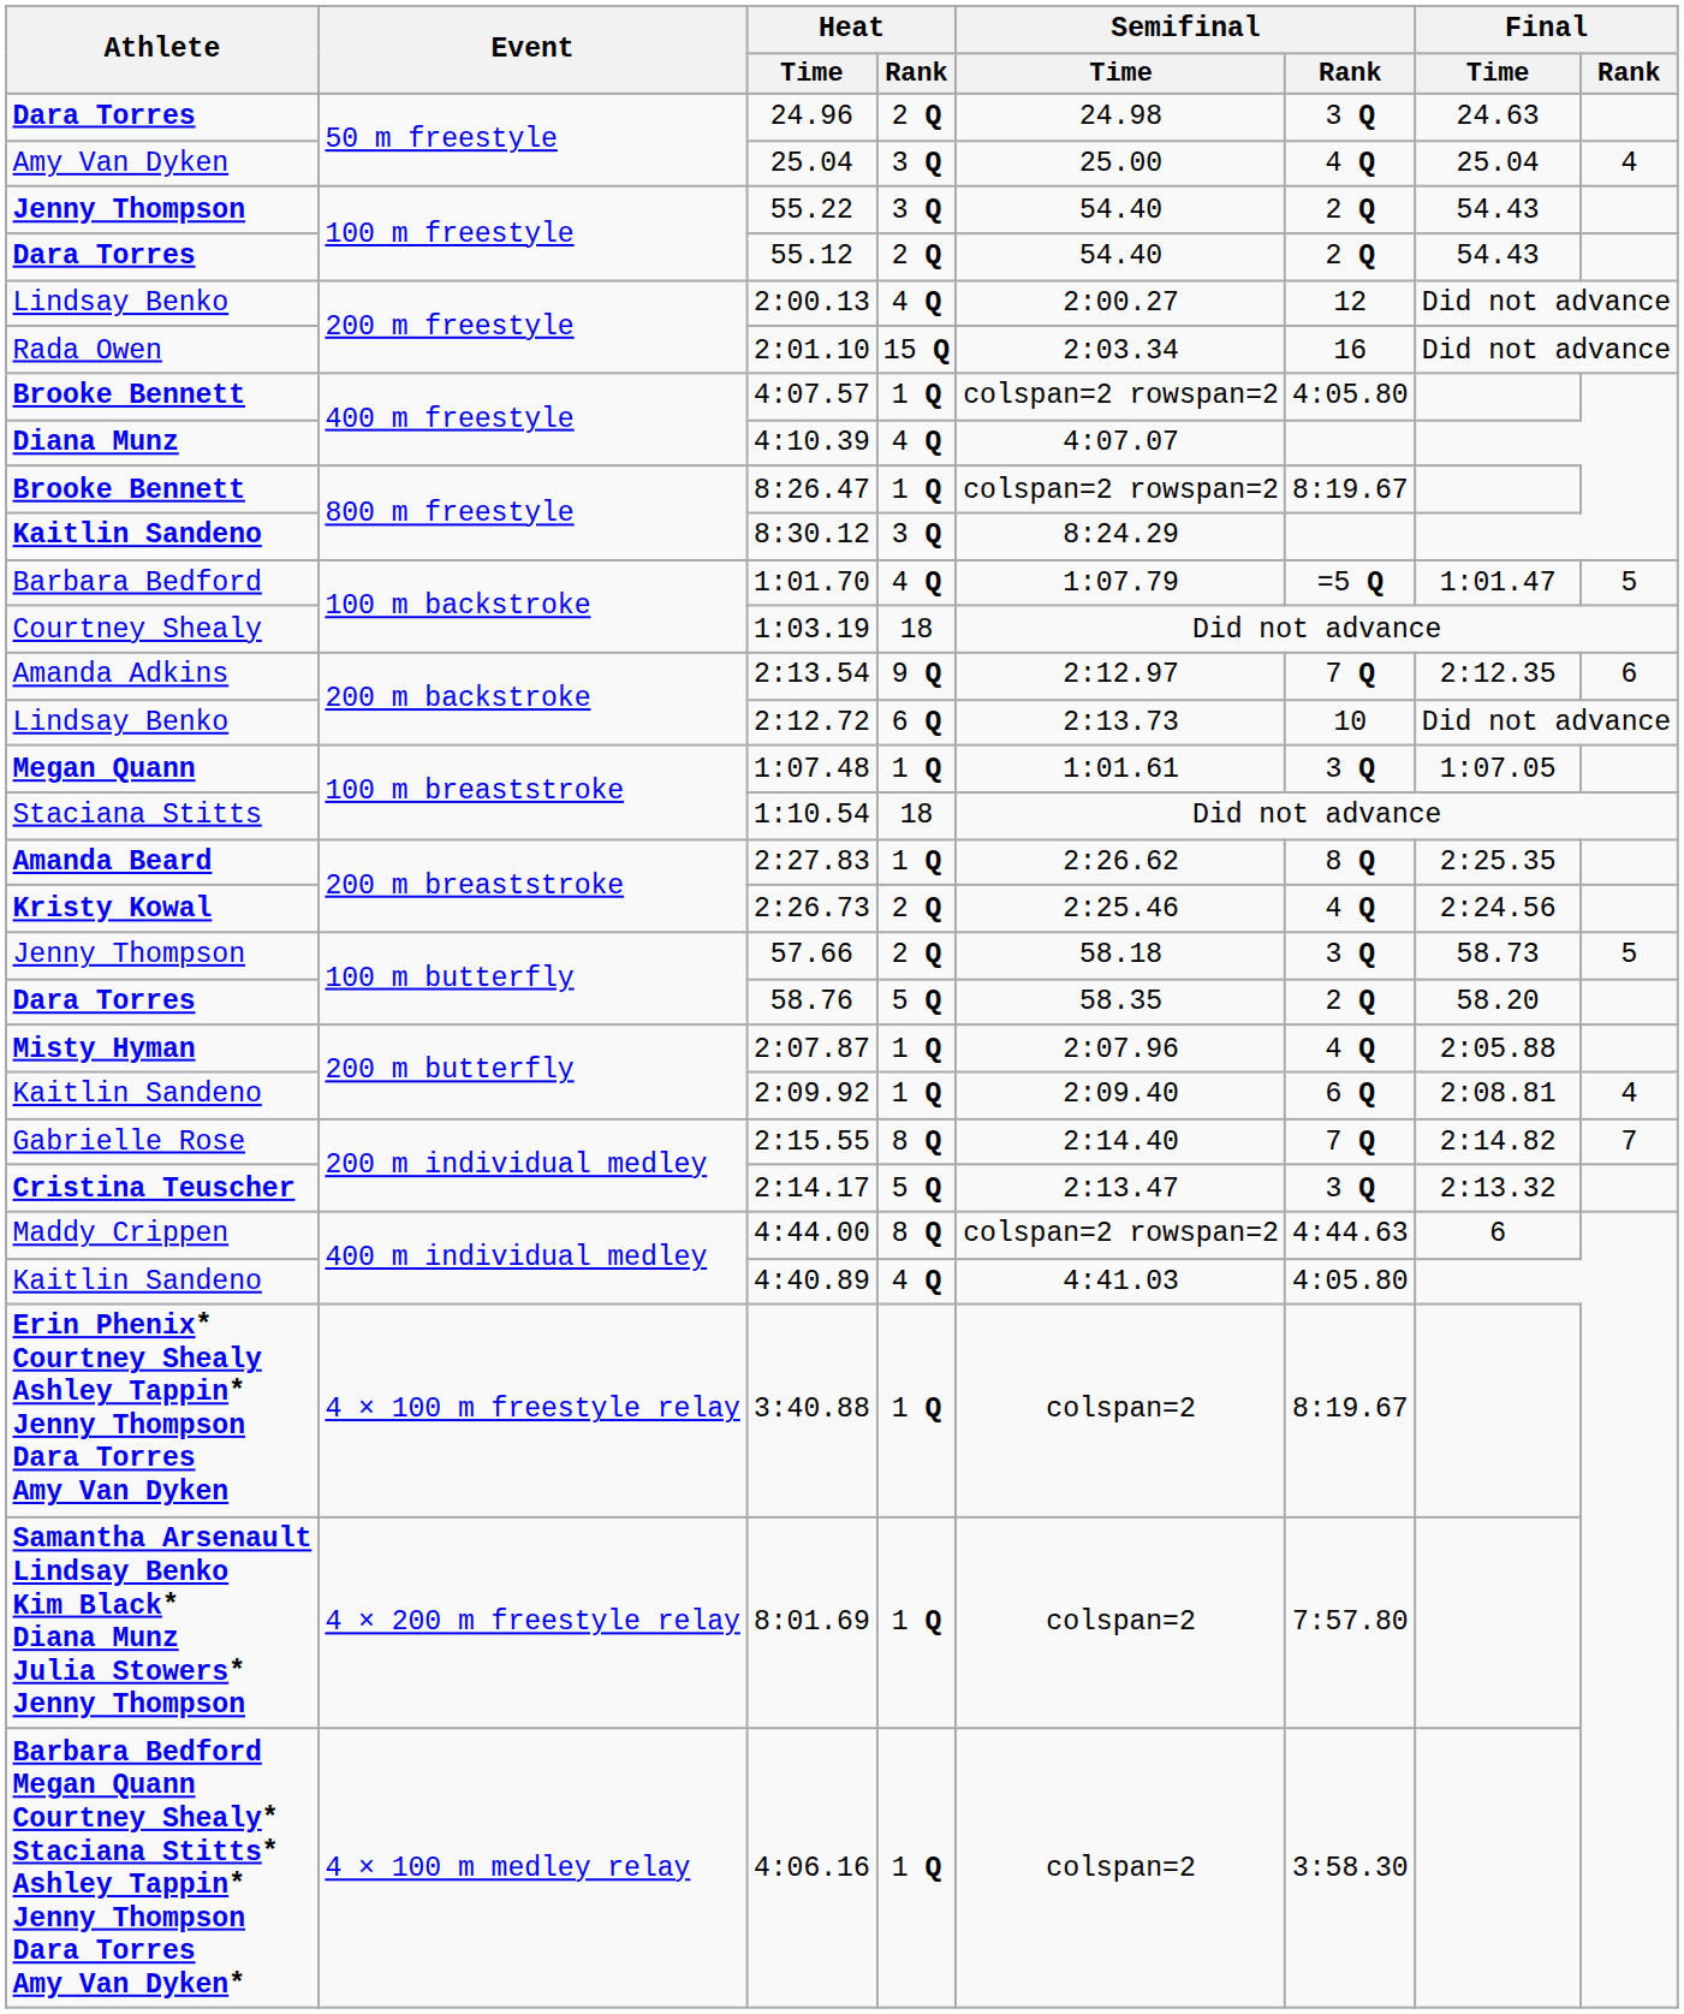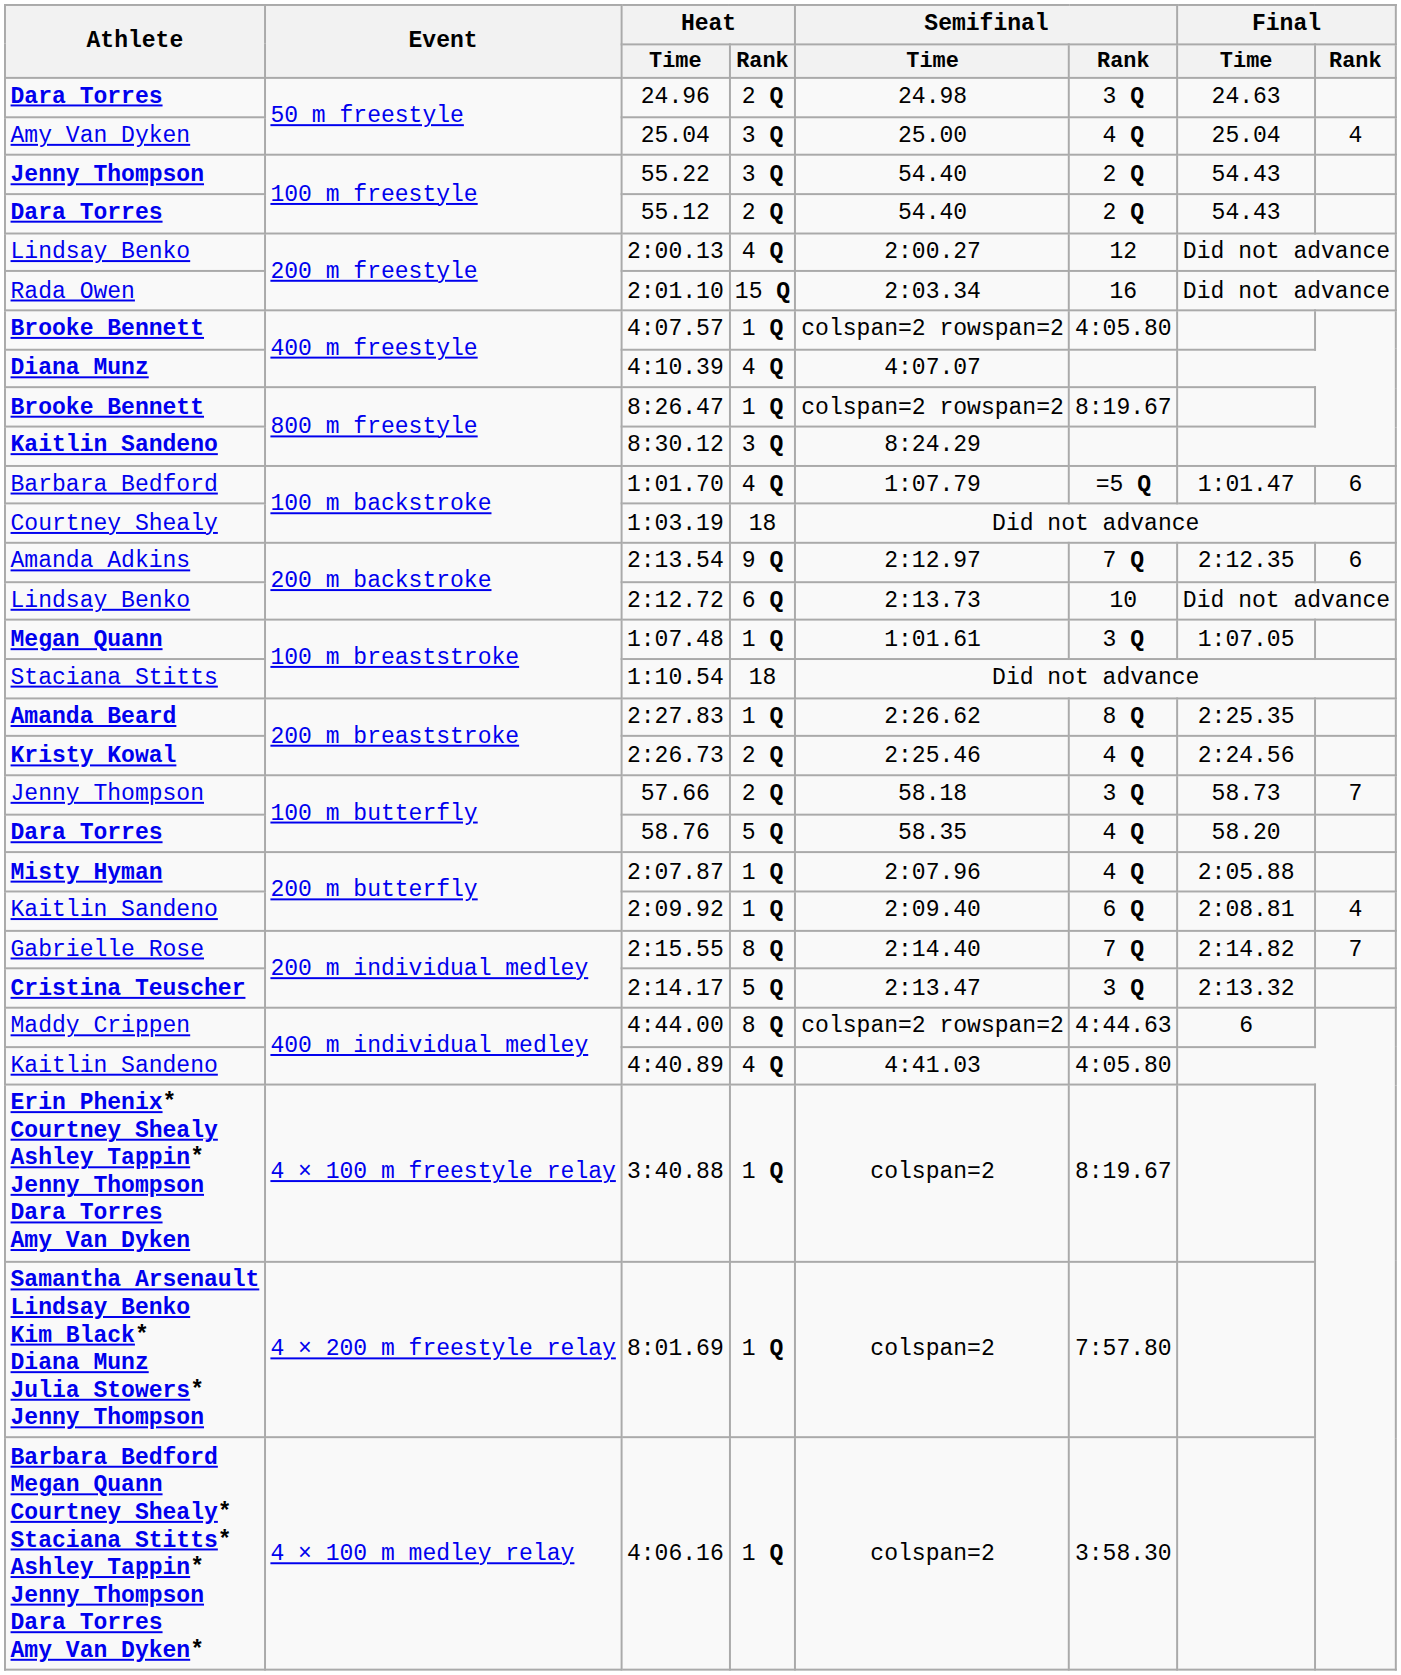1:01.70 | Final / Rank: 5 -> 6
57.66 | Final / Rank: 5 -> 7
58.76 | Semifinal / Rank: 2 Q -> 4 Q
